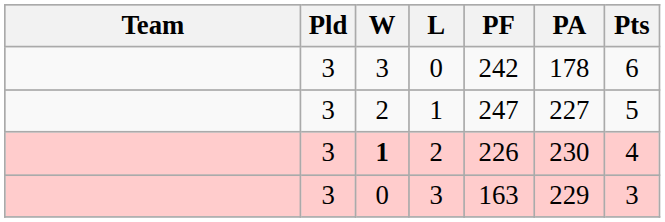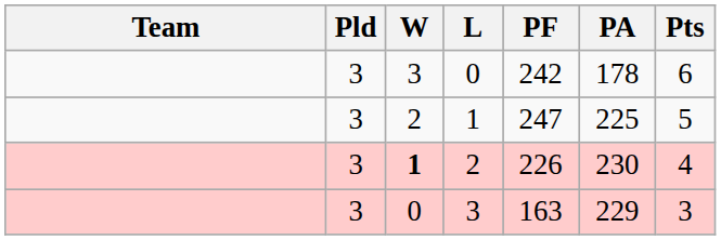row 3 | PA: 227 -> 225
